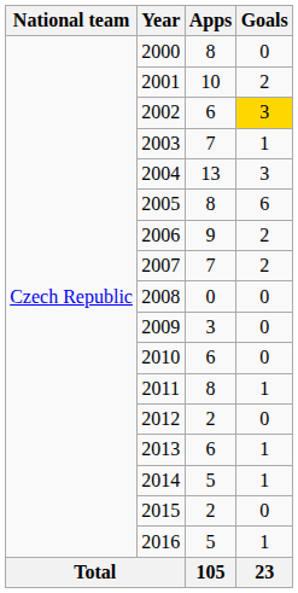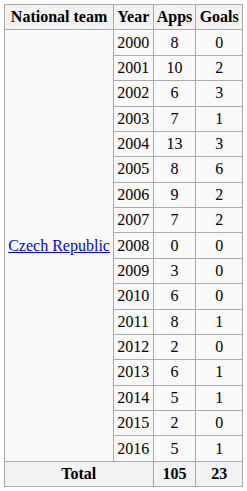2002 | Goals: gold background -> no background
